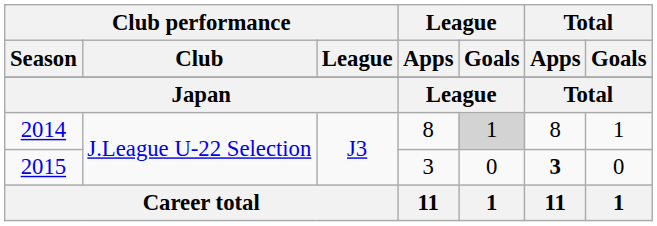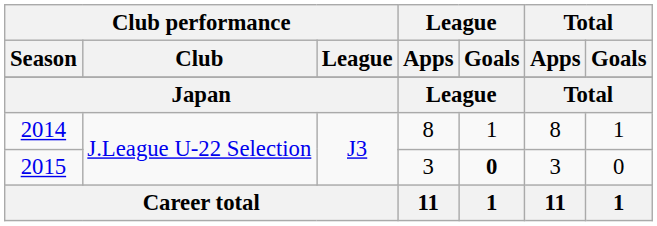2014 | League / Goals: lightgrey background -> no background
2015 | League / Goals: normal -> bold
2015 | Total / Apps: bold -> normal
